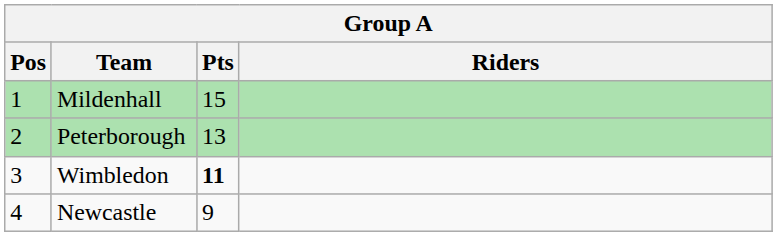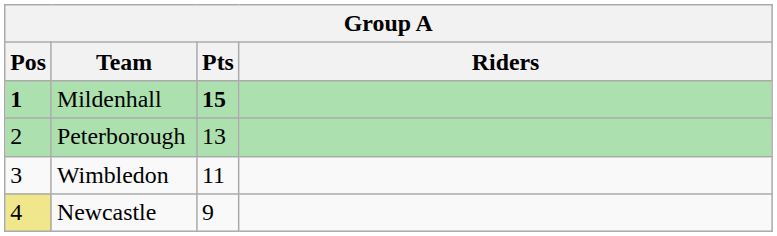Mildenhall | Pos: normal -> bold
Mildenhall | Pts: normal -> bold
Wimbledon | Pts: bold -> normal
Newcastle | Pos: no background -> khaki background
